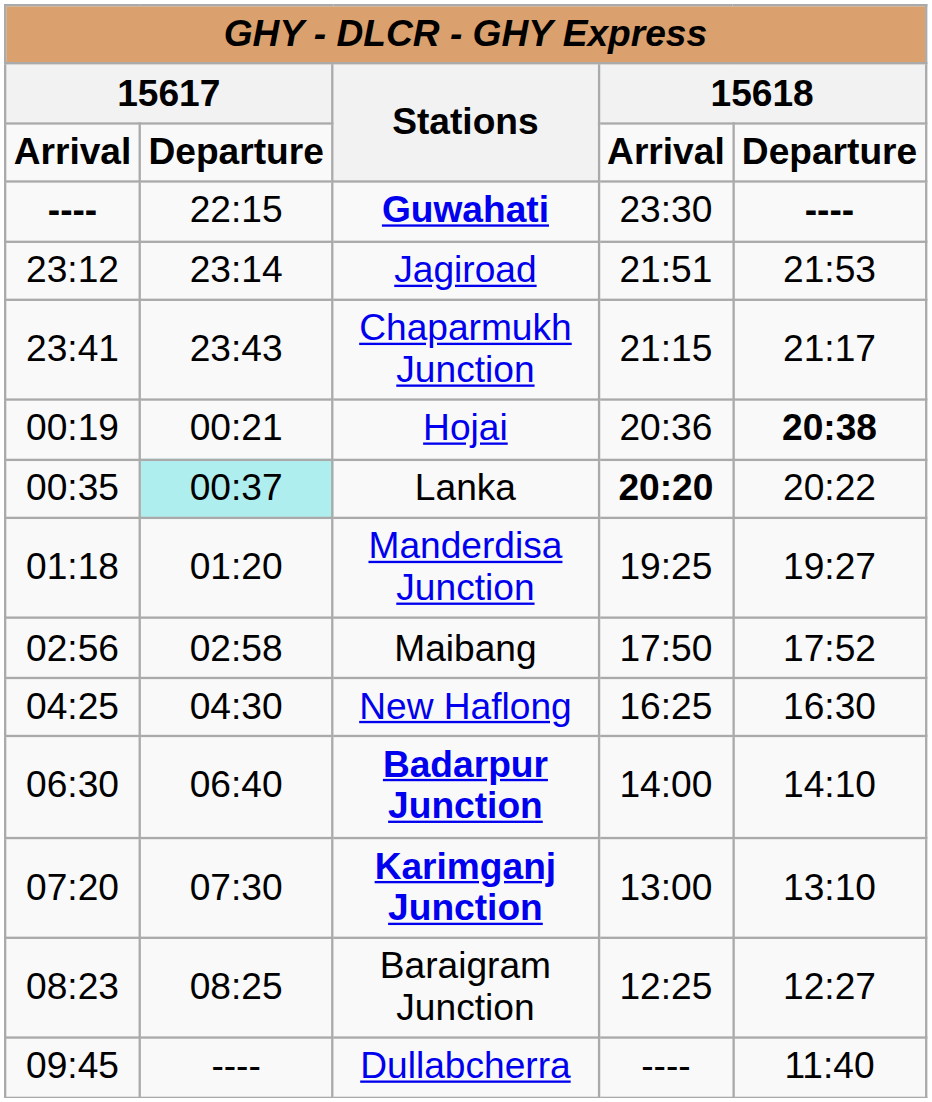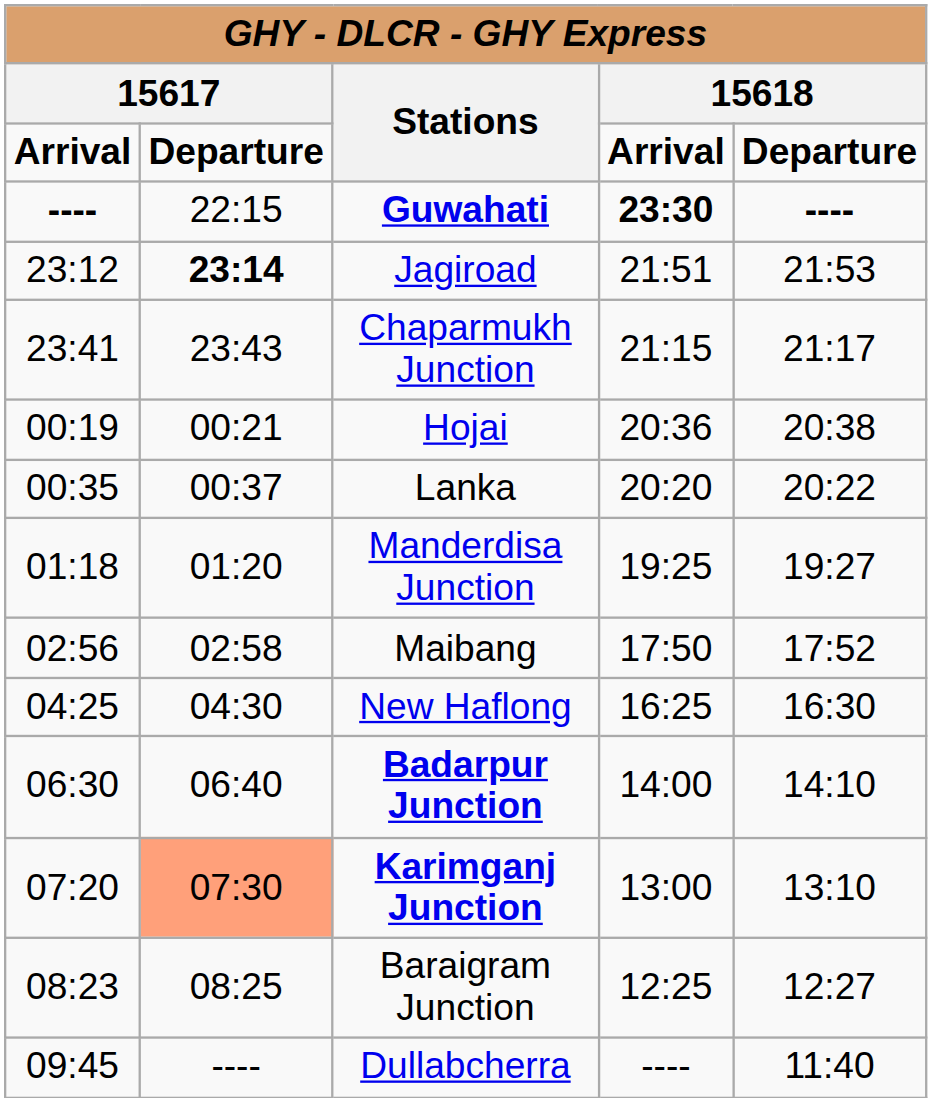Guwahati | column 4: normal -> bold
Jagiroad | column 2: normal -> bold
Hojai | column 5: bold -> normal
Lanka | column 2: paleturquoise background -> no background
Lanka | column 4: bold -> normal
Karimganj Junction | column 2: no background -> lightsalmon background
